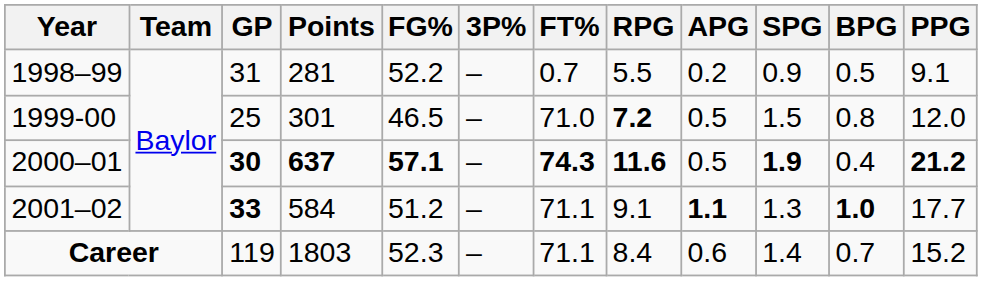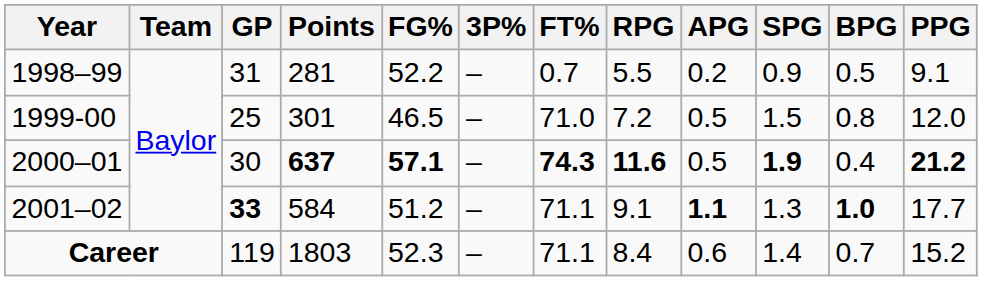1999-00 | RPG: bold -> normal
2000–01 | GP: bold -> normal
